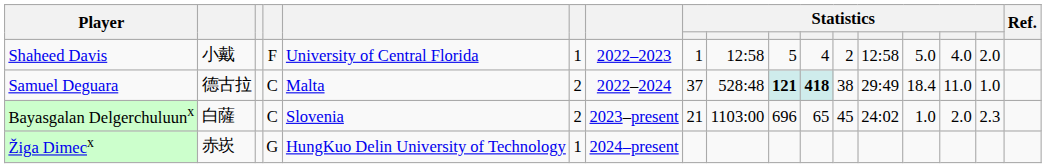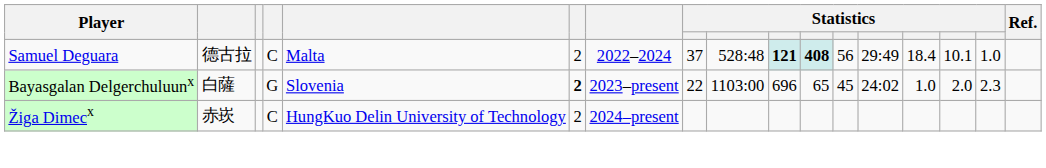- row: Shaheed Davis | 小戴 | F | University of Central Florida | 1 | 2022–2023 | 1 | 12:58 | 5 | 4 | 2 | 12:58 | 5.0 | 4.0 | 2.0
Samuel Deguara | column 11: 418 -> 408
Samuel Deguara | column 12: 38 -> 56
Samuel Deguara | column 15: 11.0 -> 10.1
Bayasgalan Delgerchuluunx | column 4: C -> G
Bayasgalan Delgerchuluunx | column 6: normal -> bold
Bayasgalan Delgerchuluunx | column 8: 21 -> 22
Žiga Dimecx | column 4: G -> C
Žiga Dimecx | column 6: 1 -> 2
